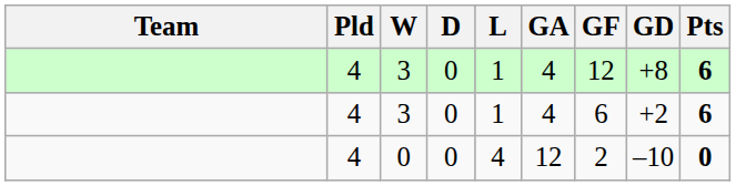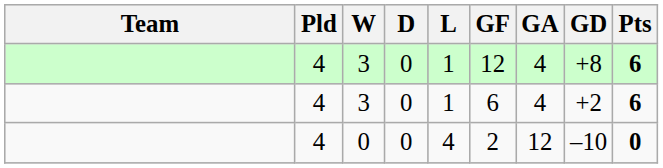columns swapped: GF <-> GA
